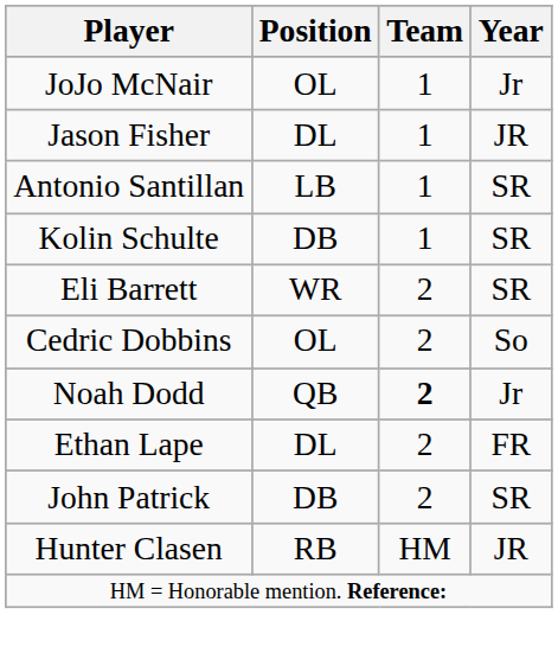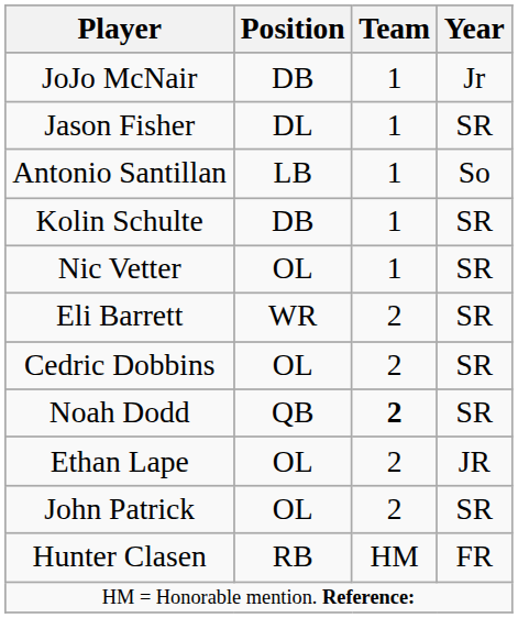JoJo McNair | Position: OL -> DB
Jason Fisher | Year: JR -> SR
Antonio Santillan | Year: SR -> So
+ row: Nic Vetter | OL | 1 | SR
Cedric Dobbins | Year: So -> SR
Noah Dodd | Year: Jr -> SR
Ethan Lape | Position: DL -> OL
Ethan Lape | Year: FR -> JR
John Patrick | Position: DB -> OL
Hunter Clasen | Year: JR -> FR
